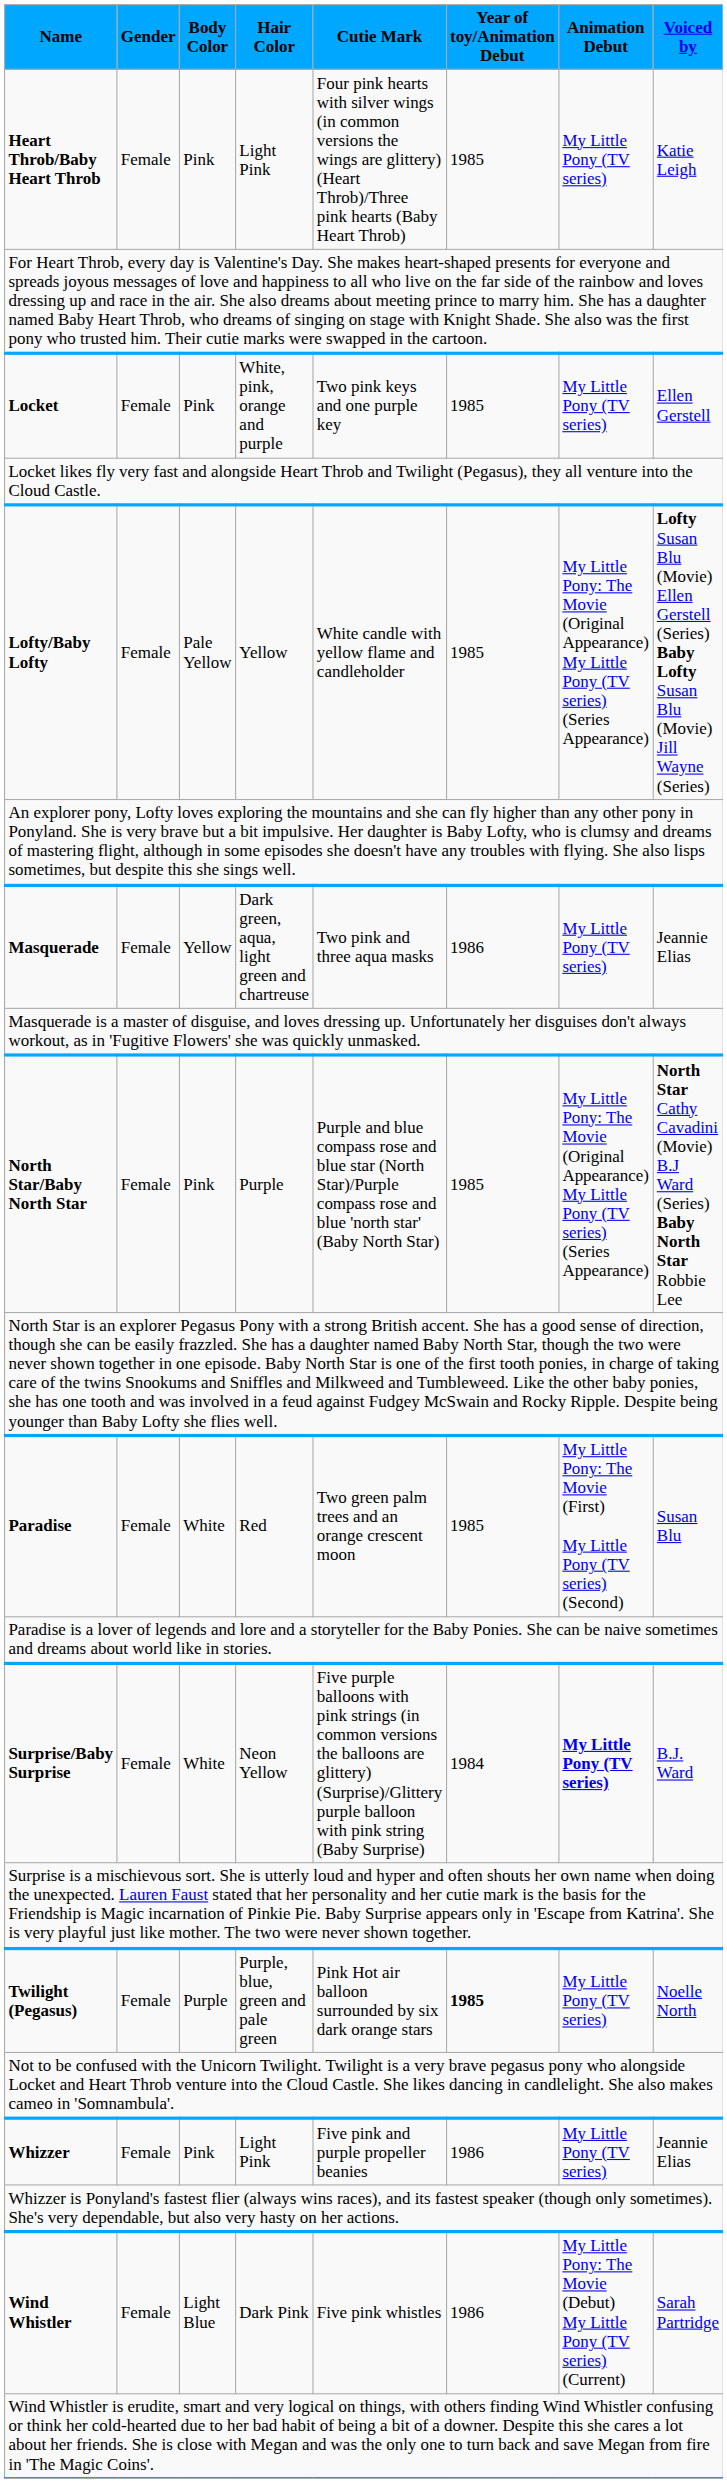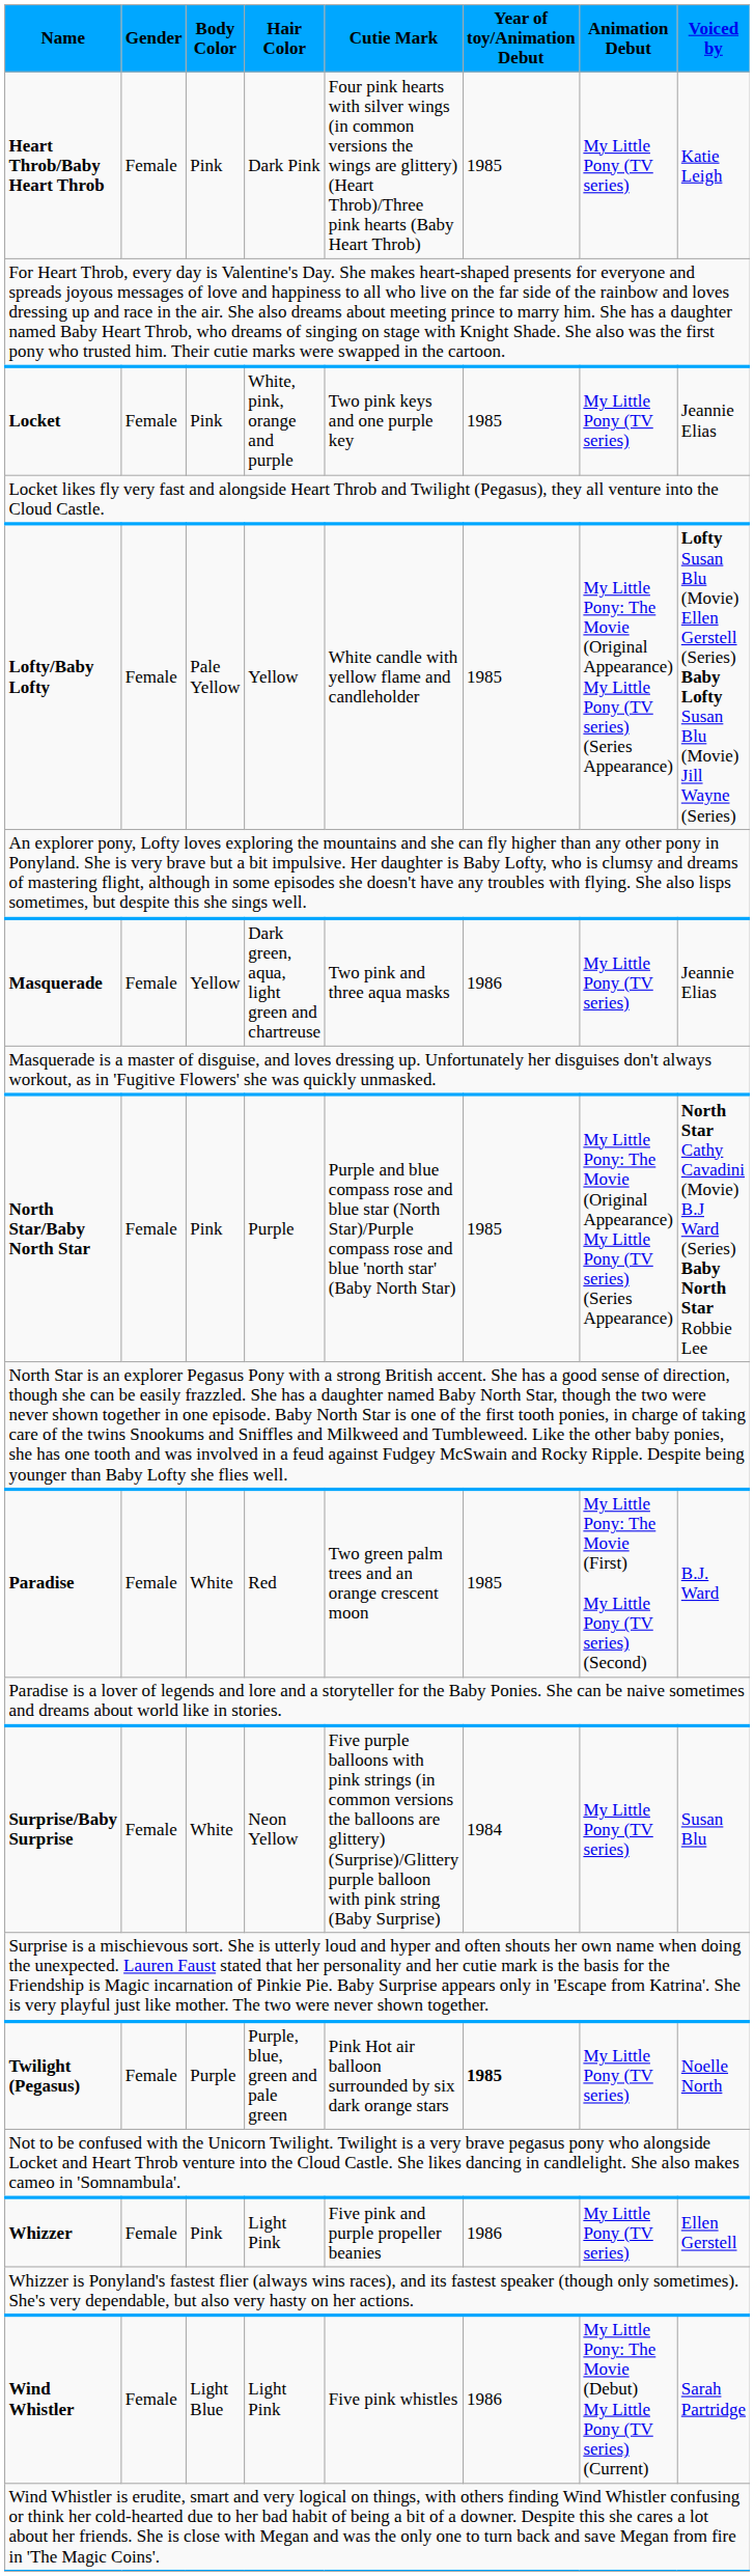Heart Throb/Baby Heart Throb | Hair Color: Light Pink -> Dark Pink
Locket | Voiced by: Ellen Gerstell -> Jeannie Elias
Paradise | Voiced by: Susan Blu -> B.J. Ward
Surprise/Baby Surprise | Animation Debut: bold -> normal
Surprise/Baby Surprise | Voiced by: B.J. Ward -> Susan Blu
Whizzer | Voiced by: Jeannie Elias -> Ellen Gerstell
Wind Whistler | Hair Color: Dark Pink -> Light Pink
